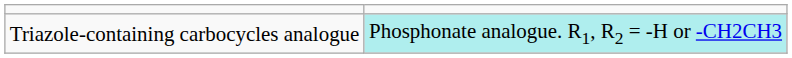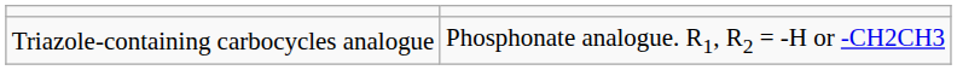Triazole-containing carbocycles analogue | column 2: paleturquoise background -> no background
